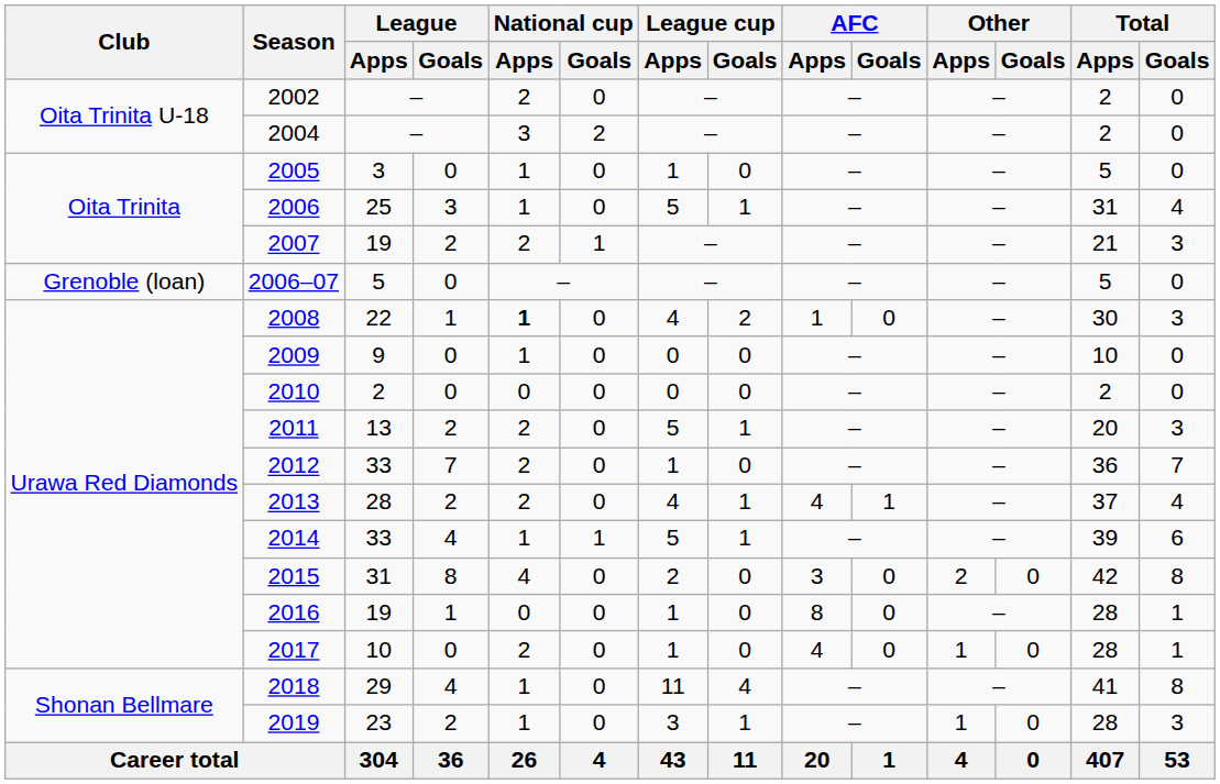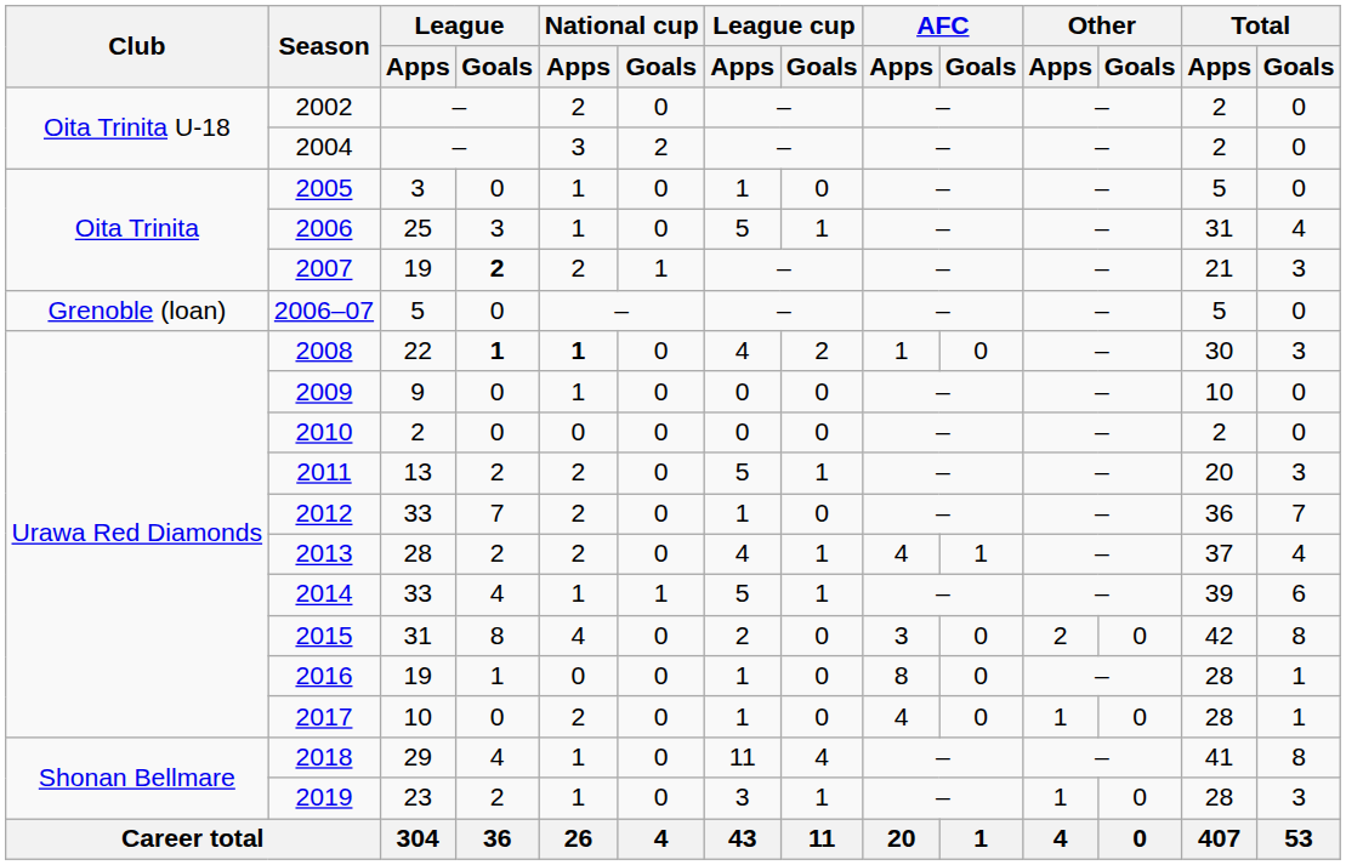2007 | League / Goals: normal -> bold
2008 | League / Goals: normal -> bold
